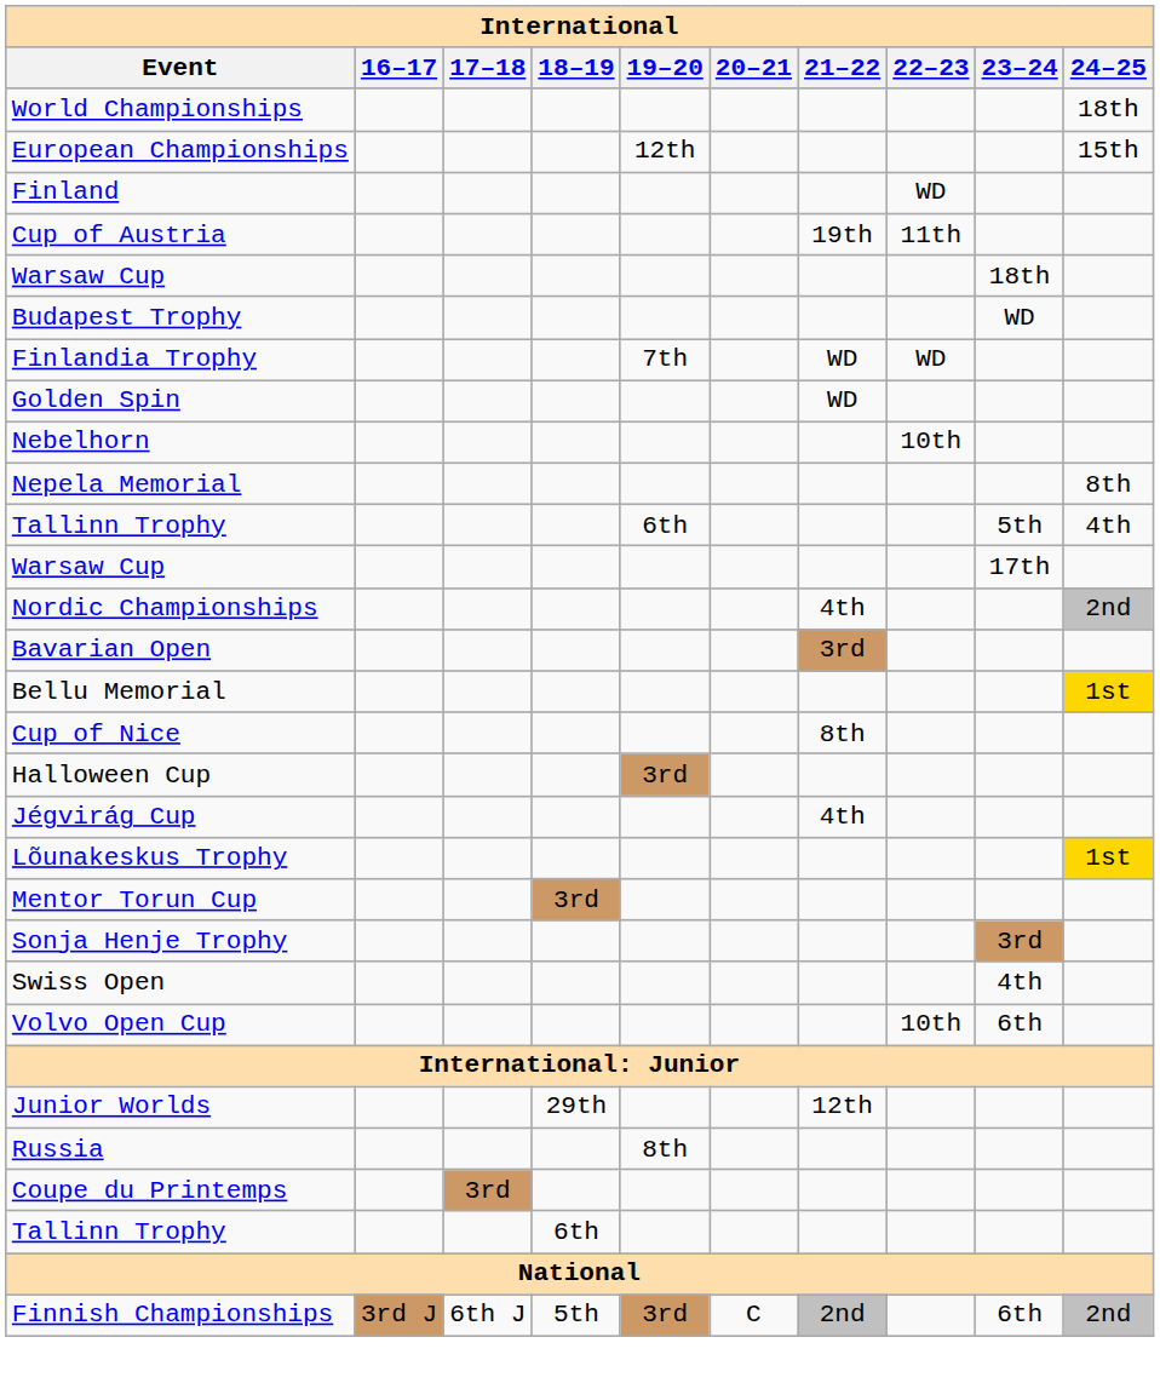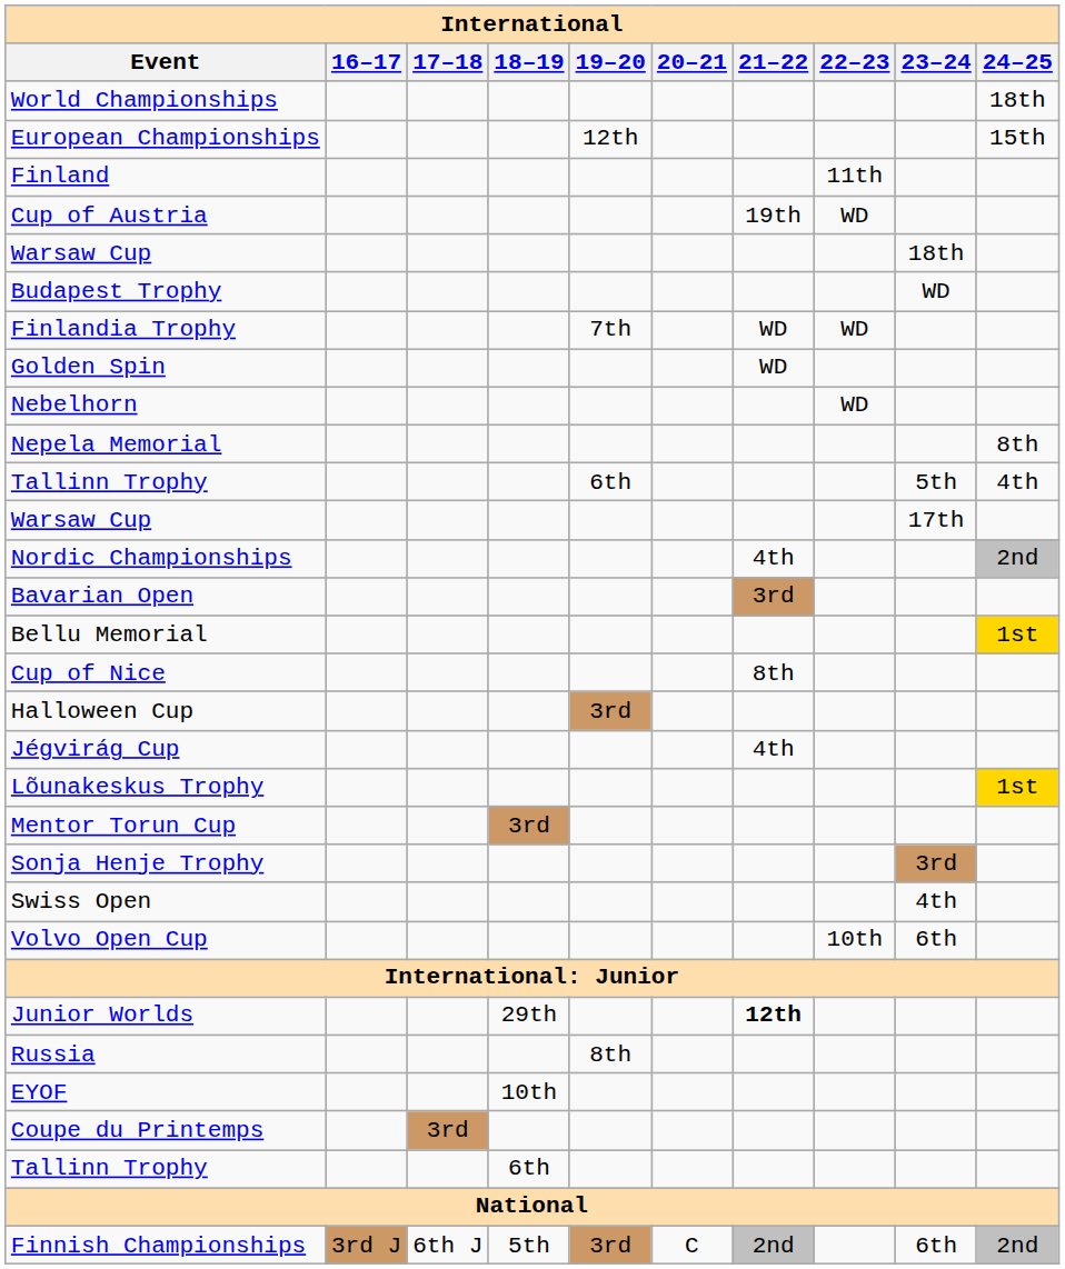Finland | 22–23: WD -> 11th
Cup of Austria | 22–23: 11th -> WD
Nebelhorn | 22–23: 10th -> WD
Junior Worlds | 21–22: normal -> bold
+ row: EYOF | 10th
